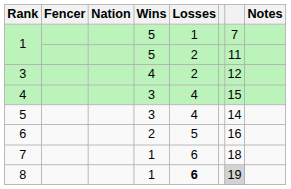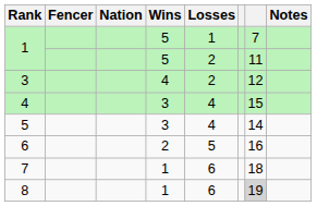8 | Losses: bold -> normal
